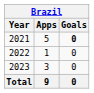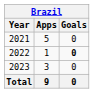2021 | Goals: bold -> normal
2022 | Goals: normal -> bold
